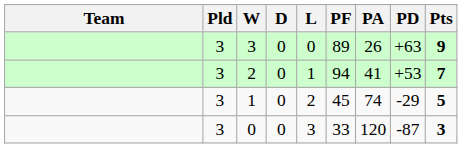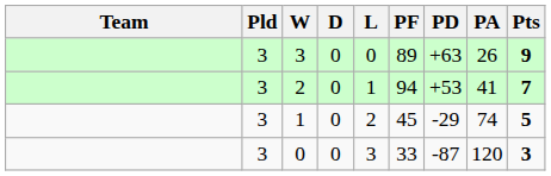columns swapped: PA <-> PD
